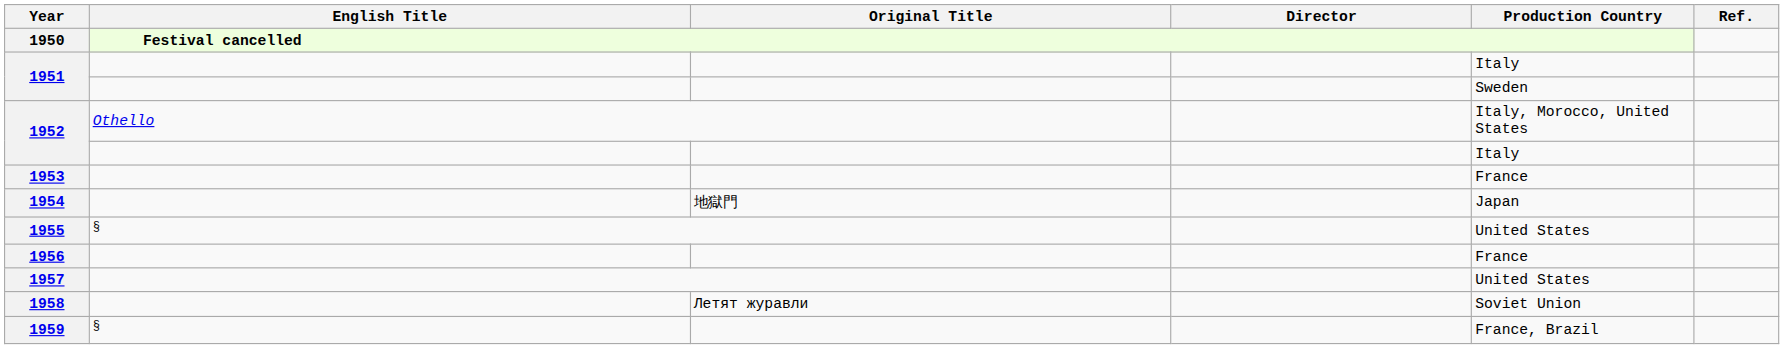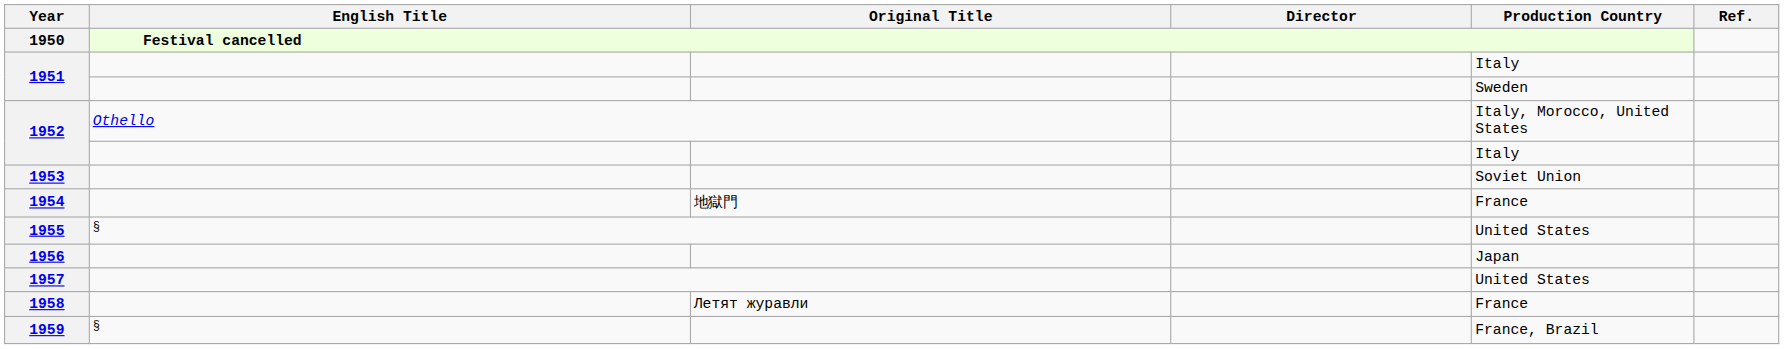1953 | Production Country: France -> Soviet Union
1954 | Production Country: Japan -> France
1956 | Production Country: France -> Japan
1958 | Production Country: Soviet Union -> France
